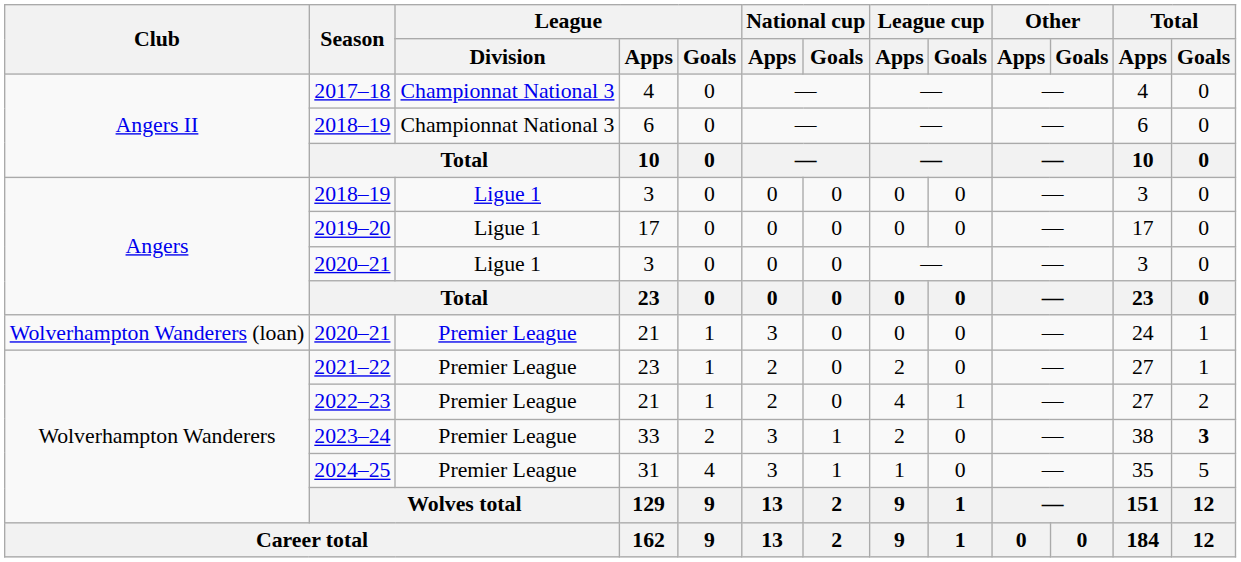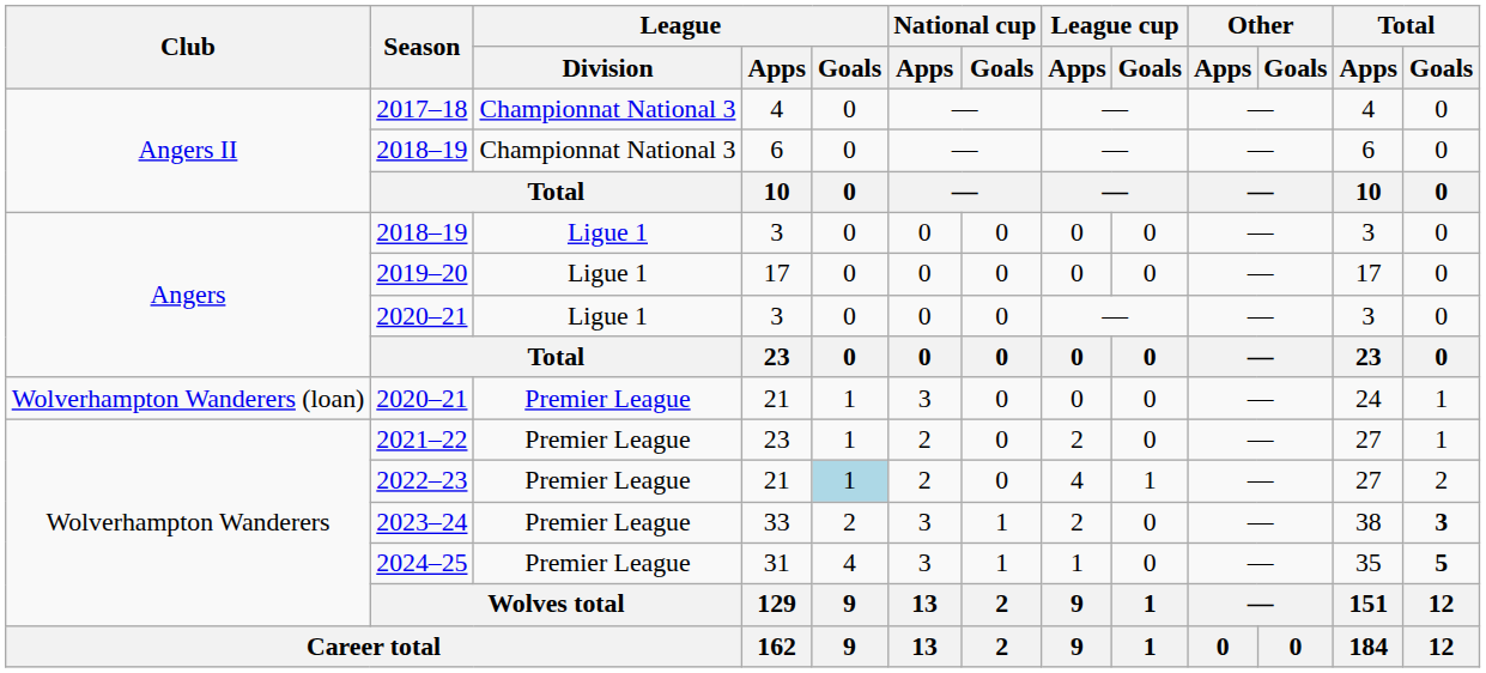2022–23 | League / Goals: no background -> lightblue background
2024–25 | Total / Goals: normal -> bold
